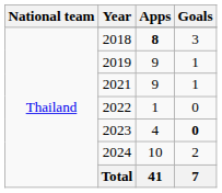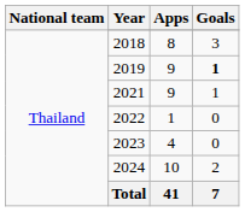2018 | Apps: bold -> normal
2019 | Goals: normal -> bold
2023 | Goals: bold -> normal
